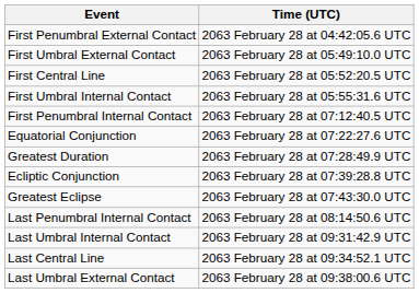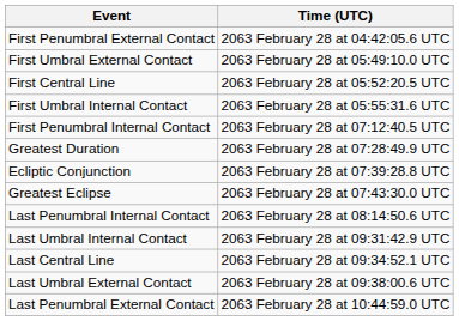- row: Equatorial Conjunction | 2063 February 28 at 07:22:27.6 UTC
+ row: Last Penumbral External Contact | 2063 February 28 at 10:44:59.0 UTC
